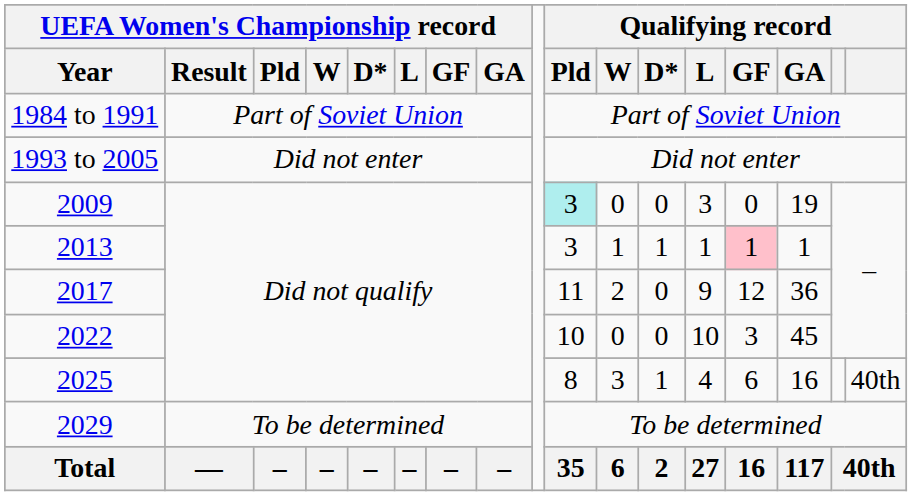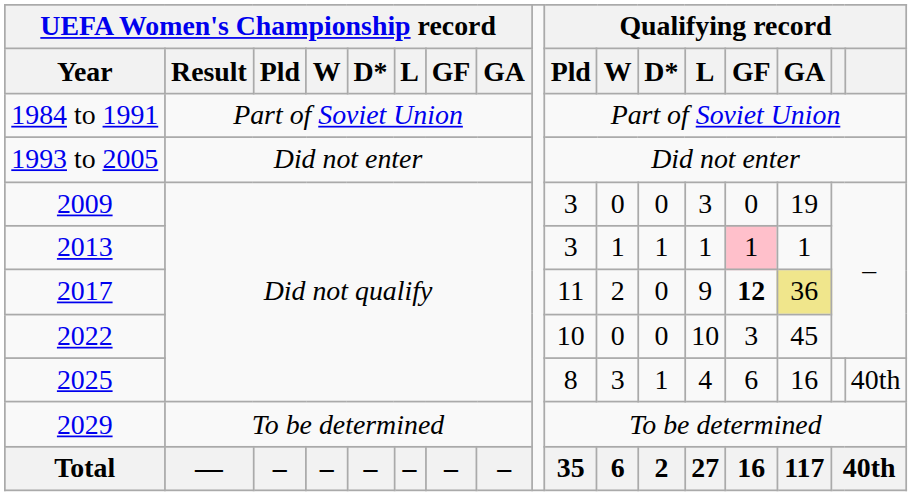2009 | Qualifying record / Pld: paleturquoise background -> no background
2017 | Qualifying record / GF: normal -> bold
2017 | Qualifying record / GA: no background -> khaki background
